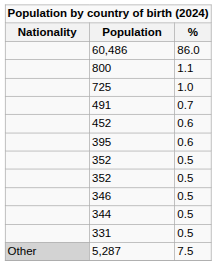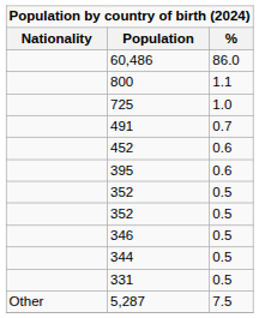5,287 | Nationality: lightgrey background -> no background
